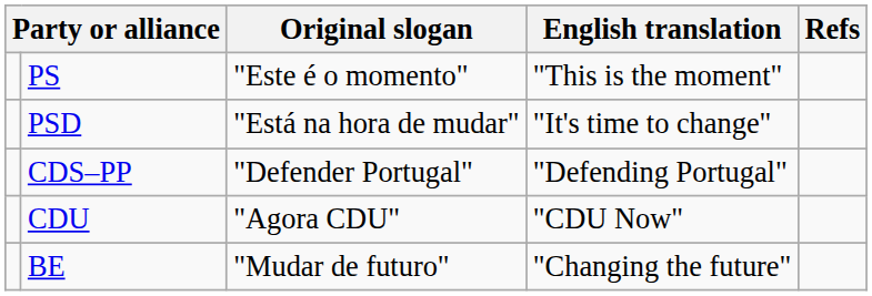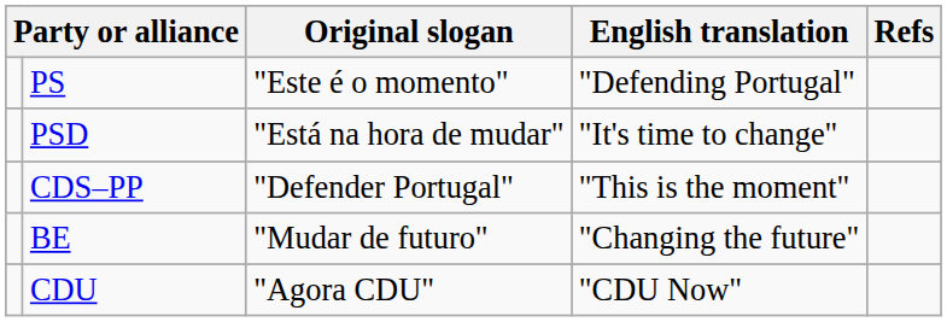PS | English translation: "This is the moment" -> "Defending Portugal"
CDS–PP | English translation: "Defending Portugal" -> "This is the moment"
rows swapped: BE <-> CDU
